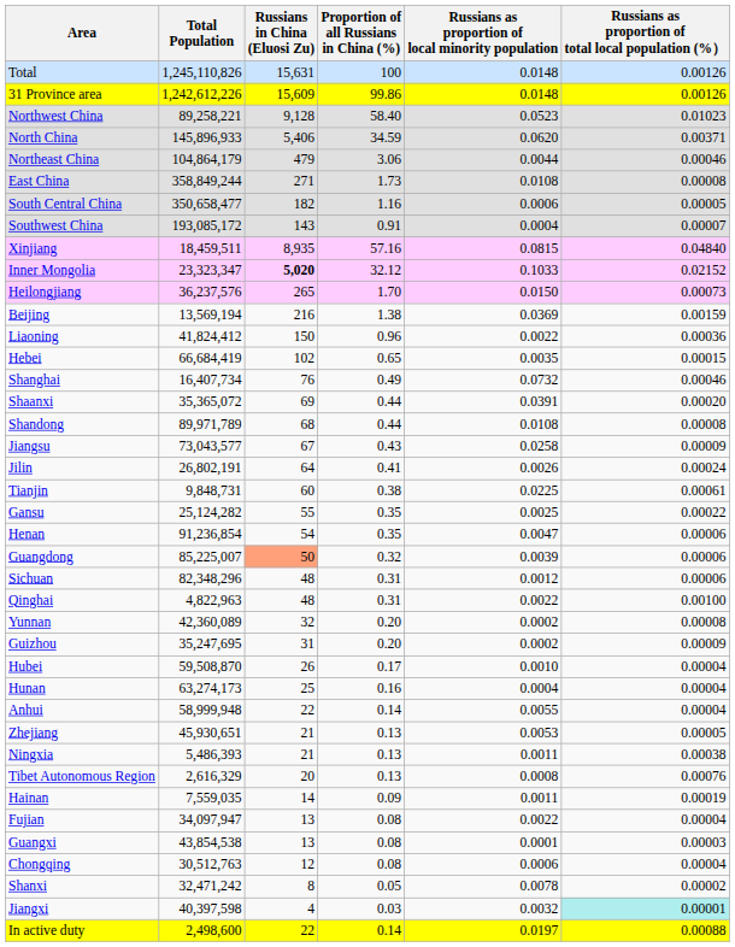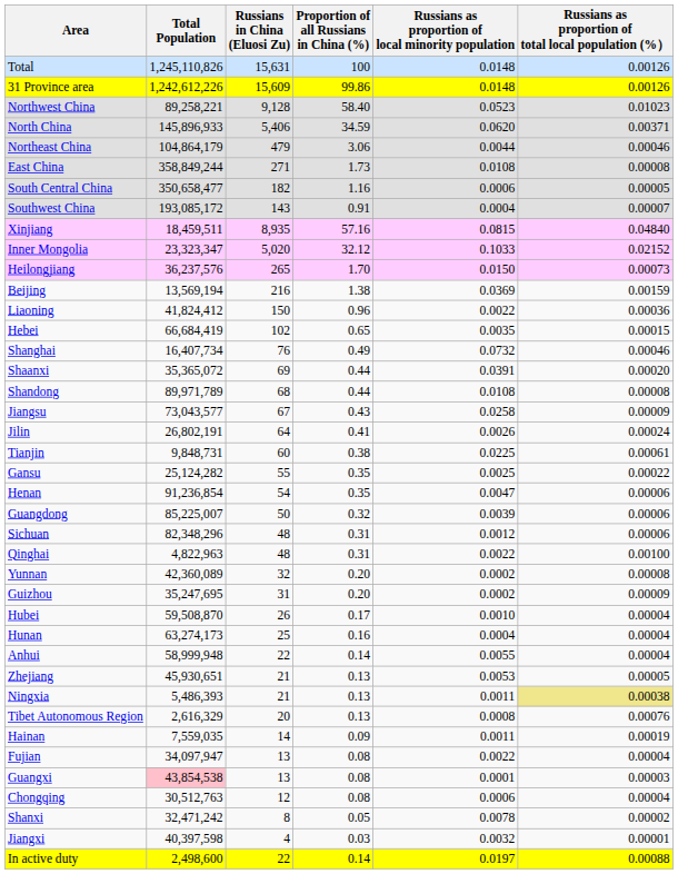Inner Mongolia | Russians in China (Eluosi Zu): bold -> normal
Guangdong | Russians in China (Eluosi Zu): lightsalmon background -> no background
Ningxia | Russians as proportion of total local population (%）: no background -> khaki background
Guangxi | Total Population: no background -> pink background
Jiangxi | Russians as proportion of total local population (%）: paleturquoise background -> no background
